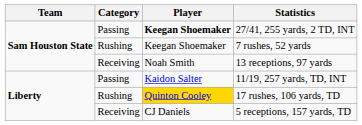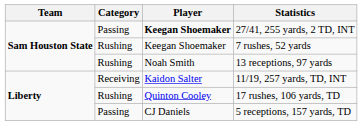13 receptions, 97 yards | Category: Receiving -> Rushing
11/19, 257 yards, TD, INT | Category: Passing -> Receiving
17 rushes, 106 yards, TD | Player: gold background -> no background
5 receptions, 157 yards, TD | Category: Receiving -> Passing
